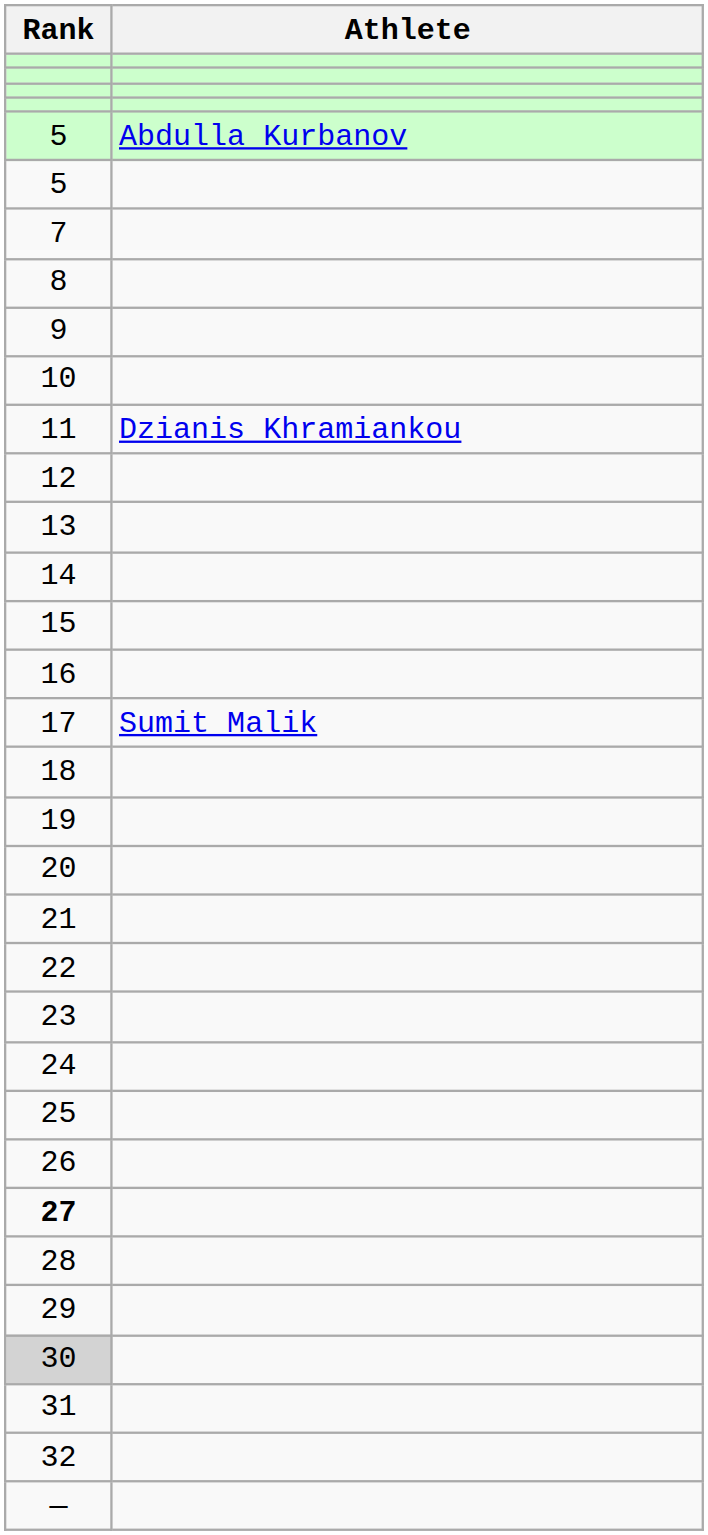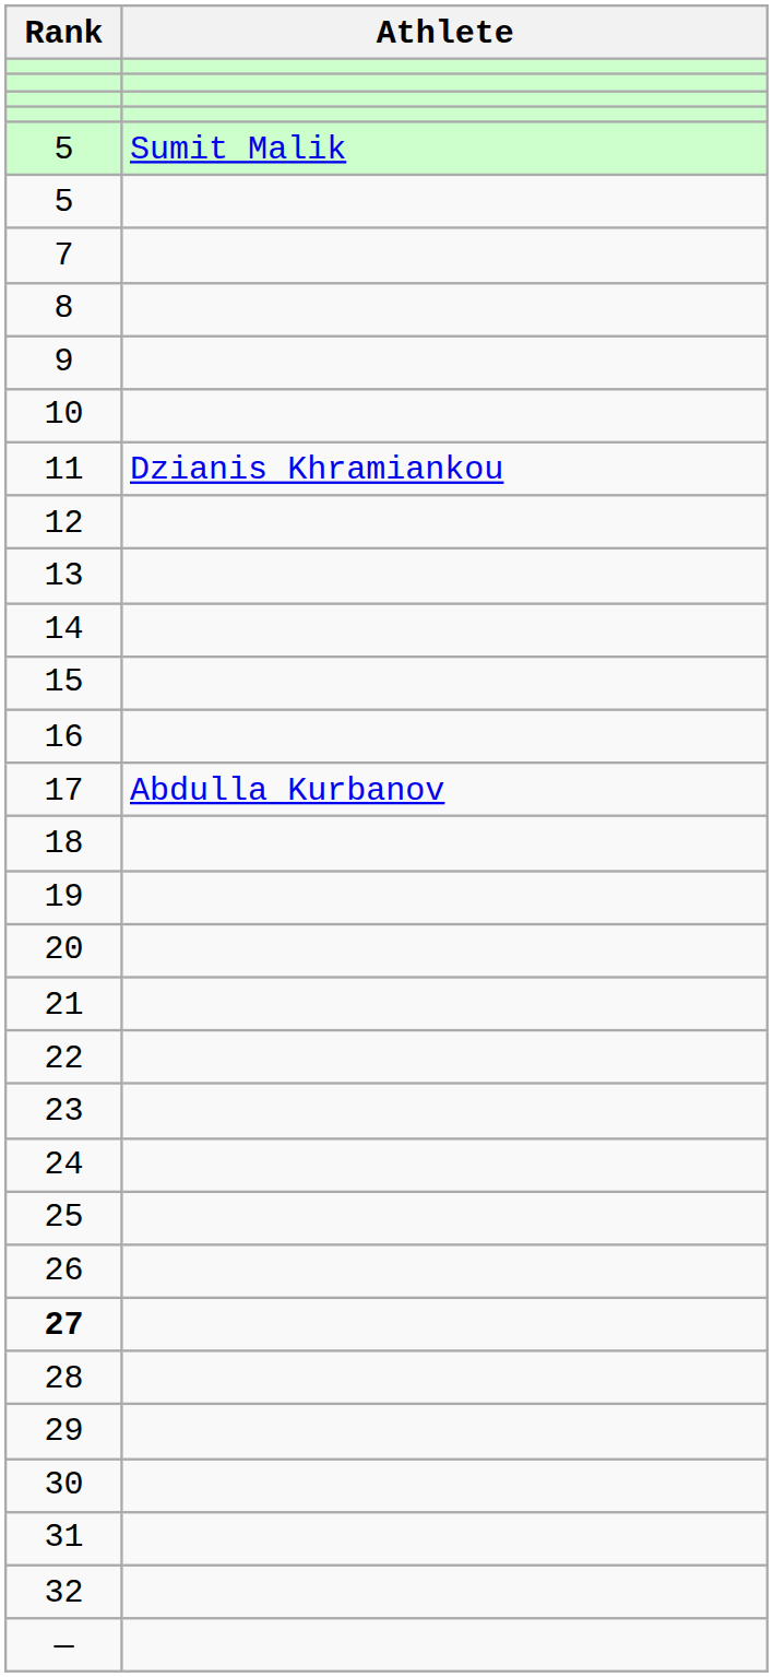row 6 | Athlete: Abdulla Kurbanov -> Sumit Malik
row 18 | Athlete: Sumit Malik -> Abdulla Kurbanov
row 31 | Rank: lightgrey background -> no background
